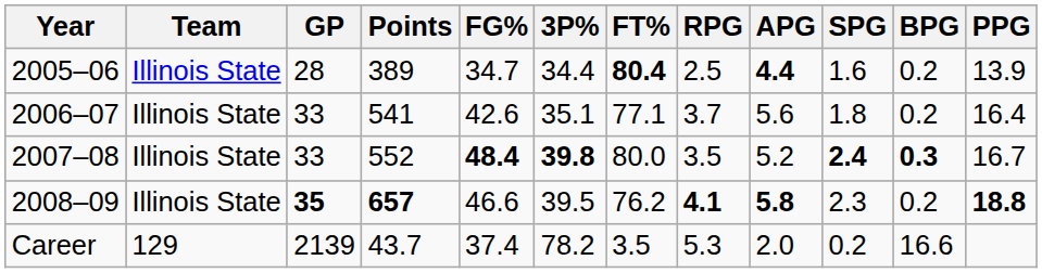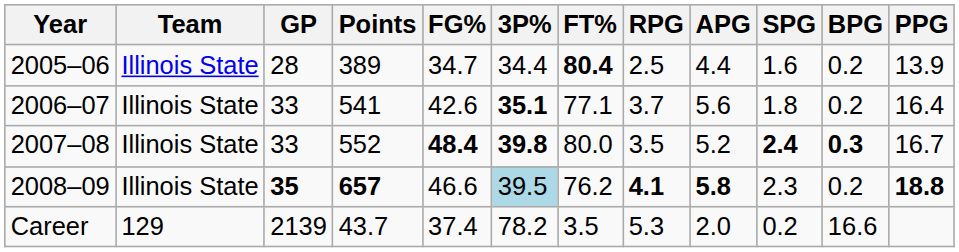2005–06 | APG: bold -> normal
2006–07 | 3P%: normal -> bold
2008–09 | 3P%: no background -> lightblue background
